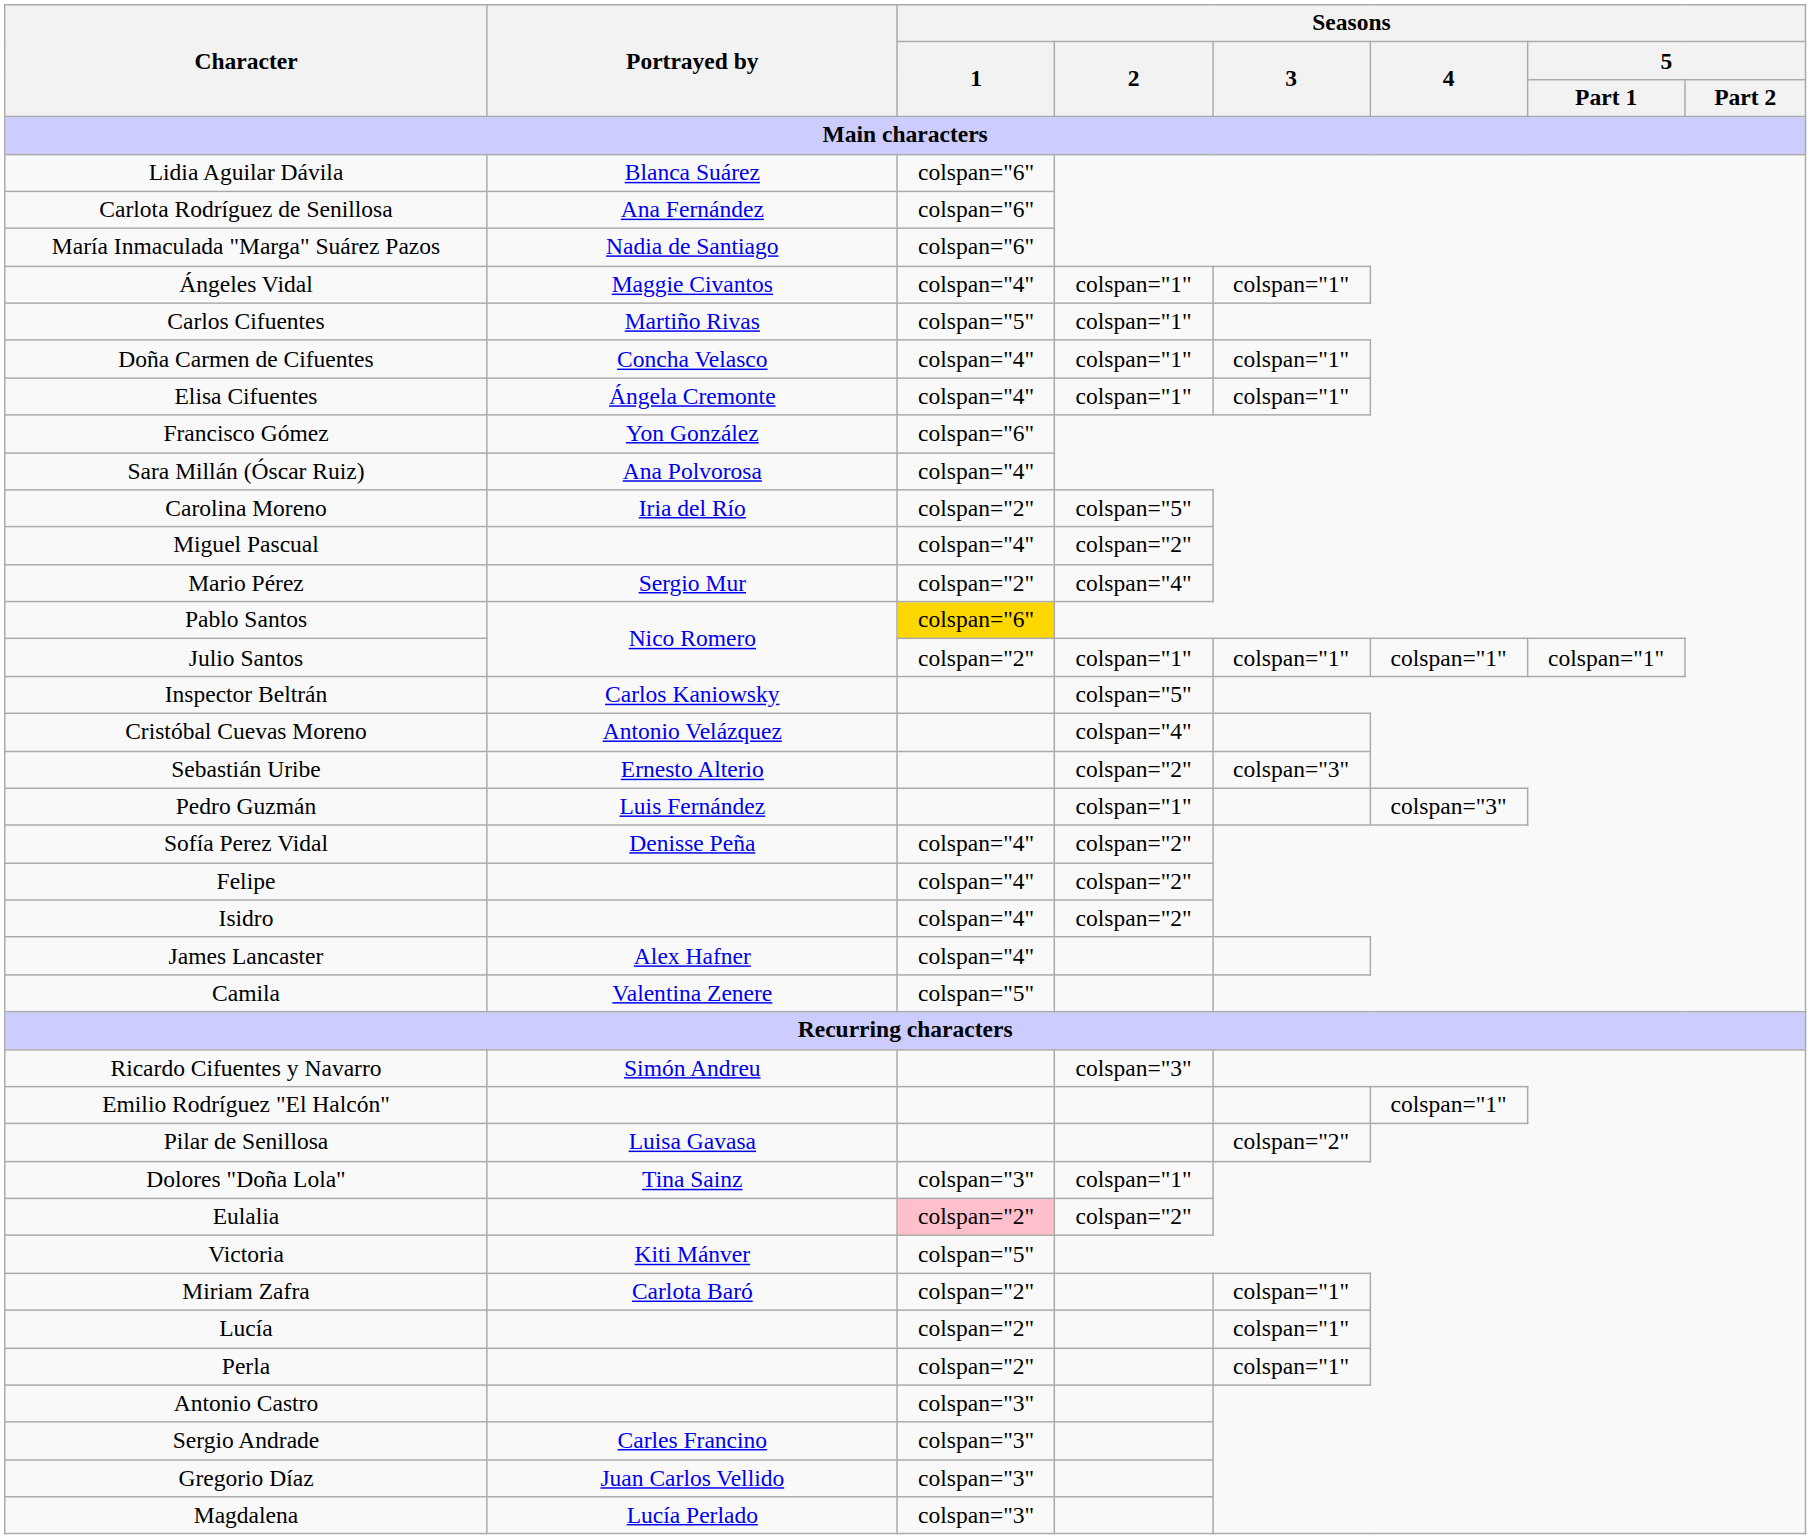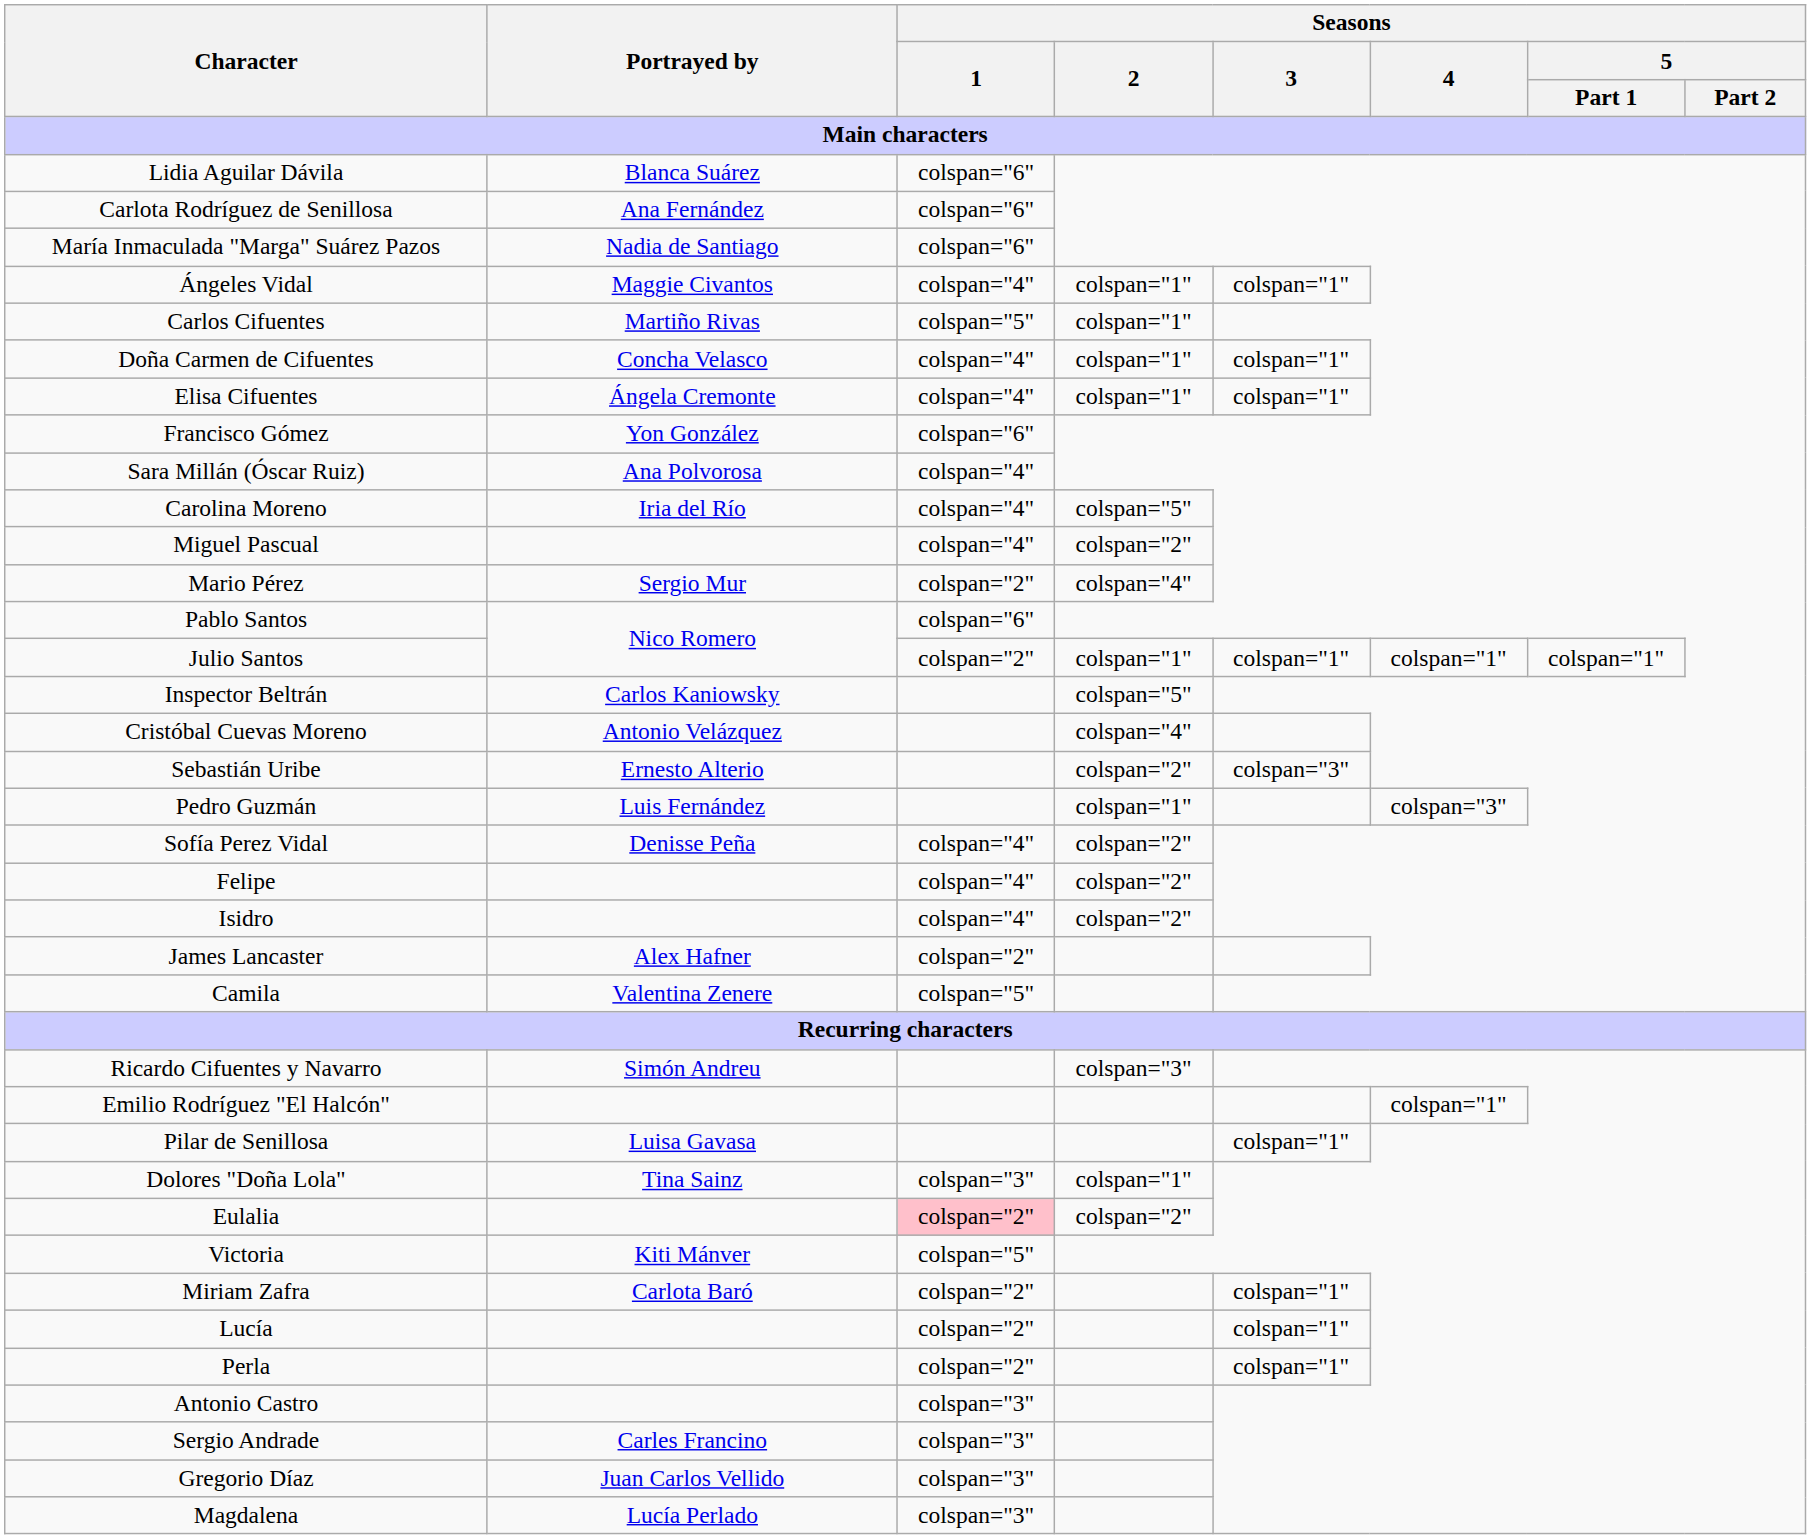Carolina Moreno | Seasons / 1: colspan="2" -> colspan="4"
Pablo Santos | Seasons / 1: gold background -> no background
James Lancaster | Seasons / 1: colspan="4" -> colspan="2"
Pilar de Senillosa | Seasons / 3: colspan="2" -> colspan="1"
